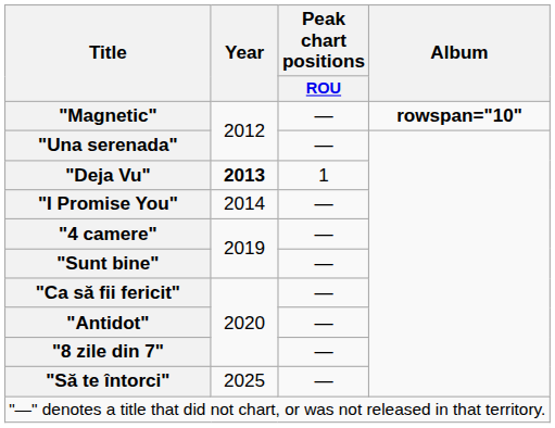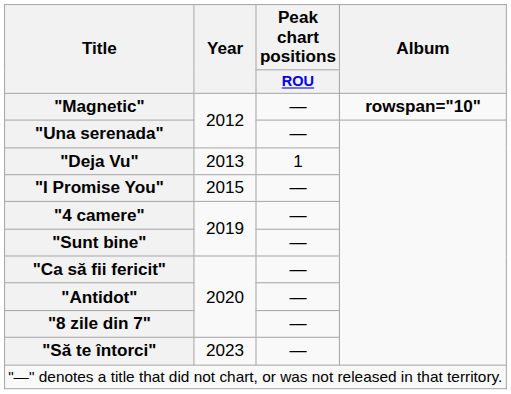"Deja Vu" | Year: bold -> normal
"I Promise You" | Year: 2014 -> 2015
"Să te întorci" | Year: 2025 -> 2023
